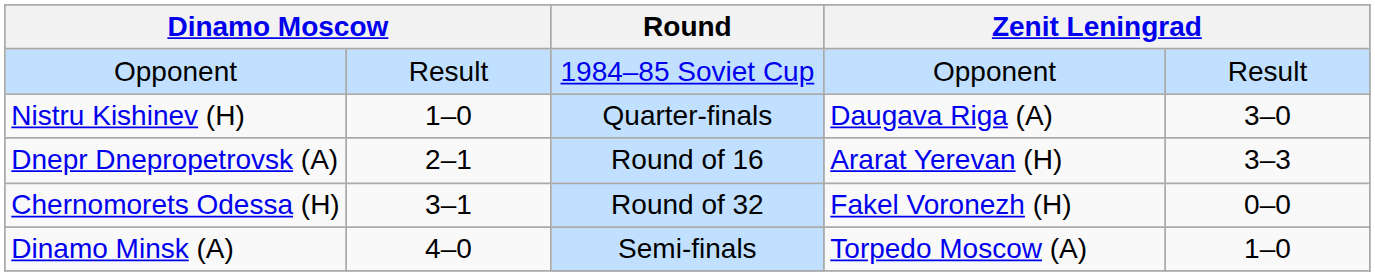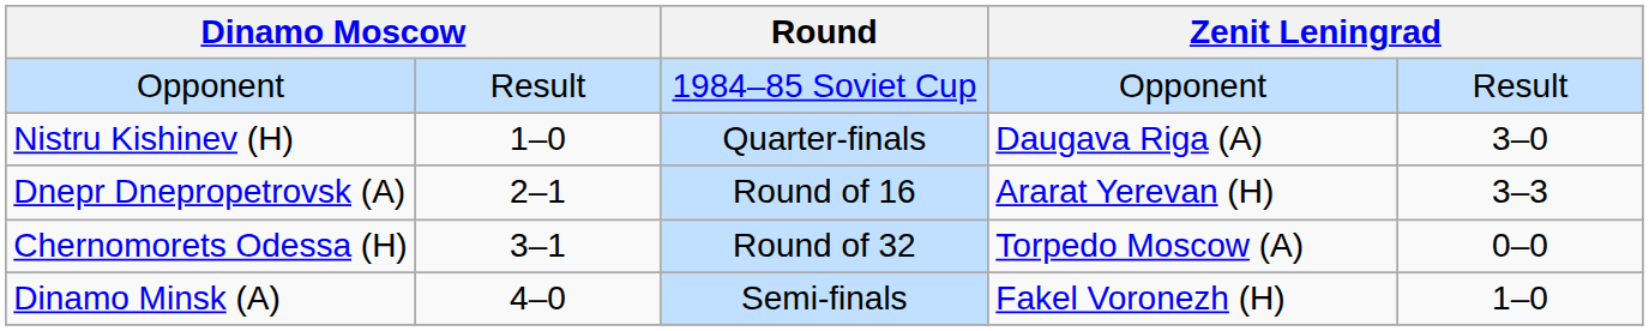Chernomorets Odessa (H) | column 4: Fakel Voronezh (H) -> Torpedo Moscow (A)
Dinamo Minsk (A) | column 4: Torpedo Moscow (A) -> Fakel Voronezh (H)
